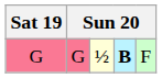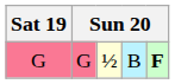row 2 | column 4: bold -> normal
row 2 | column 5: normal -> bold
